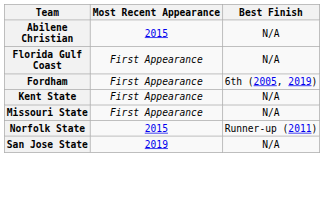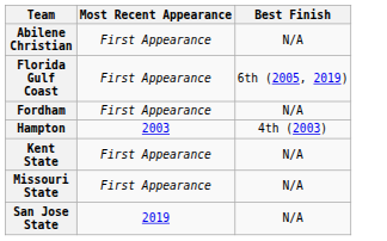Abilene Christian | Most Recent Appearance: 2015 -> First Appearance
Florida Gulf Coast | Best Finish: N/A -> 6th (2005, 2019)
Fordham | Best Finish: 6th (2005, 2019) -> N/A
+ row: Hampton | 2003 | 4th (2003)
- row: Norfolk State | 2015 | Runner-up (2011)
